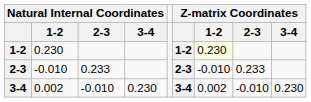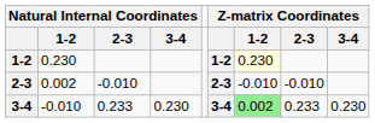row 4 | column 2: -0.010 -> 0.002
row 4 | column 3: 0.233 -> -0.010
row 4 | column 8: 0.233 -> -0.010
row 5 | column 2: 0.002 -> -0.010
row 5 | column 3: -0.010 -> 0.233
row 5 | column 7: no background -> lightgreen background
row 5 | column 8: -0.010 -> 0.233
